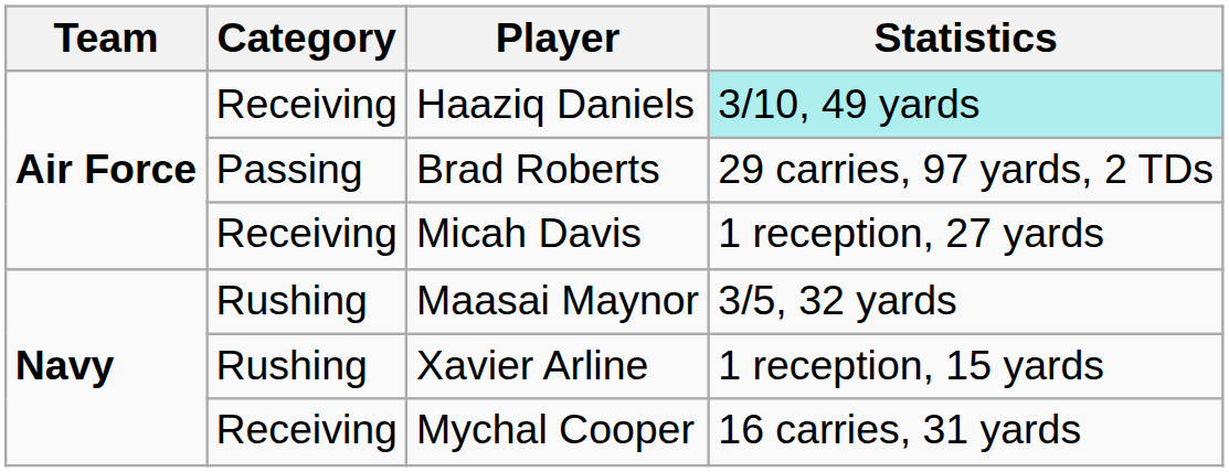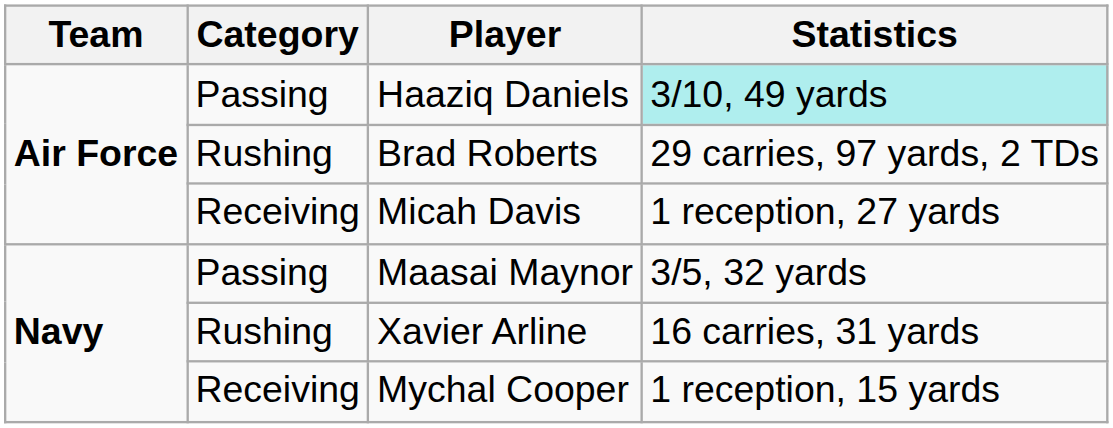Haaziq Daniels | Category: Receiving -> Passing
Brad Roberts | Category: Passing -> Rushing
Maasai Maynor | Category: Rushing -> Passing
Xavier Arline | Statistics: 1 reception, 15 yards -> 16 carries, 31 yards
Mychal Cooper | Statistics: 16 carries, 31 yards -> 1 reception, 15 yards
